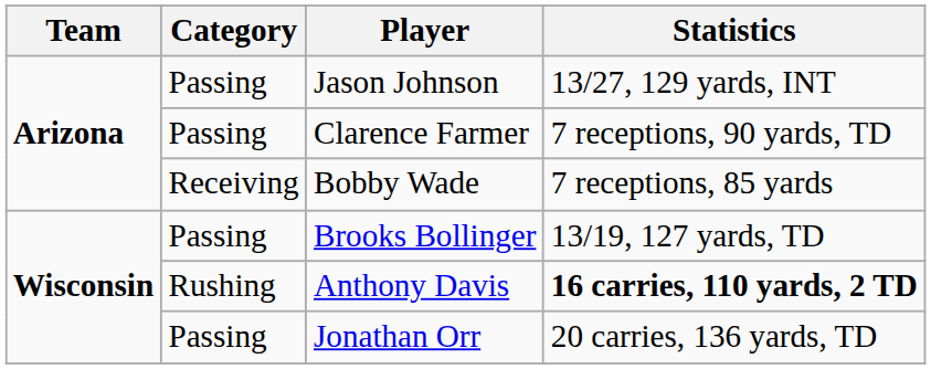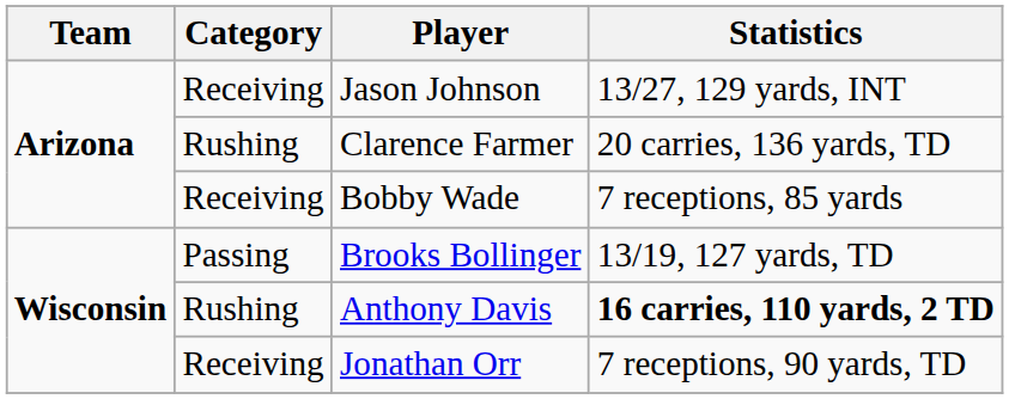Jason Johnson | Category: Passing -> Receiving
Clarence Farmer | Category: Passing -> Rushing
Clarence Farmer | Statistics: 7 receptions, 90 yards, TD -> 20 carries, 136 yards, TD
Jonathan Orr | Category: Passing -> Receiving
Jonathan Orr | Statistics: 20 carries, 136 yards, TD -> 7 receptions, 90 yards, TD
